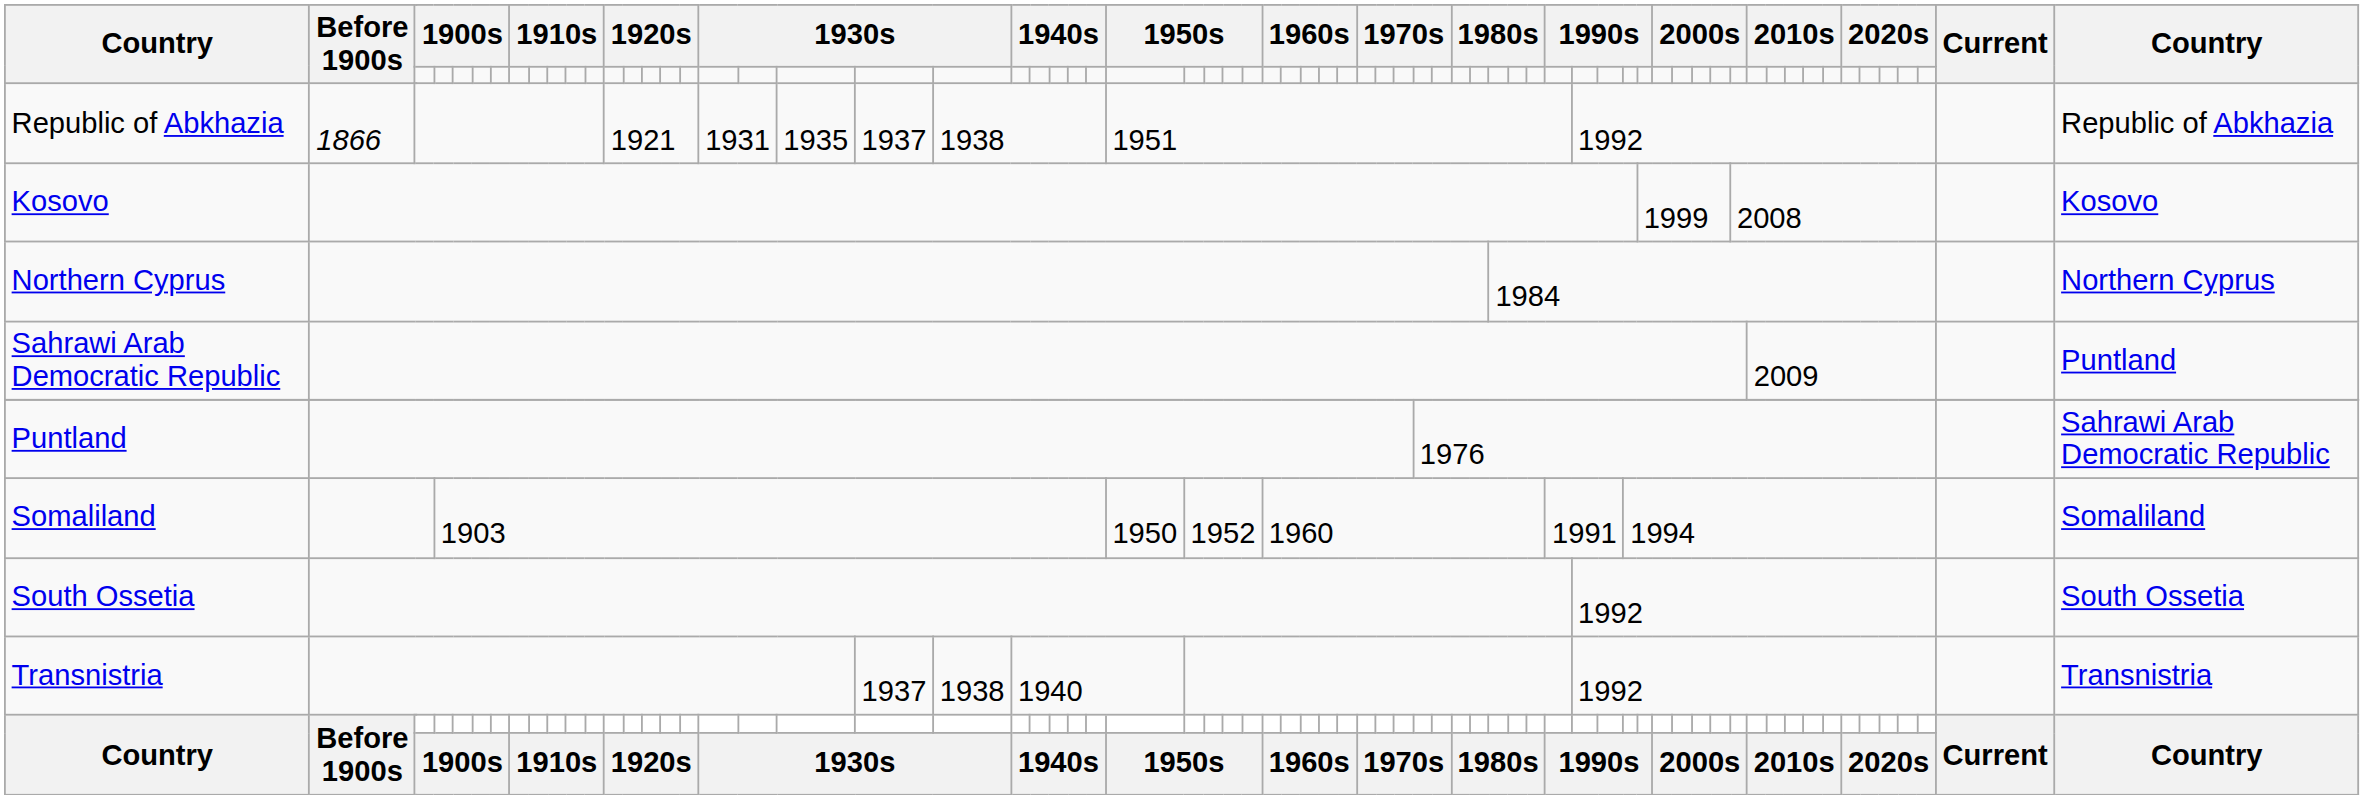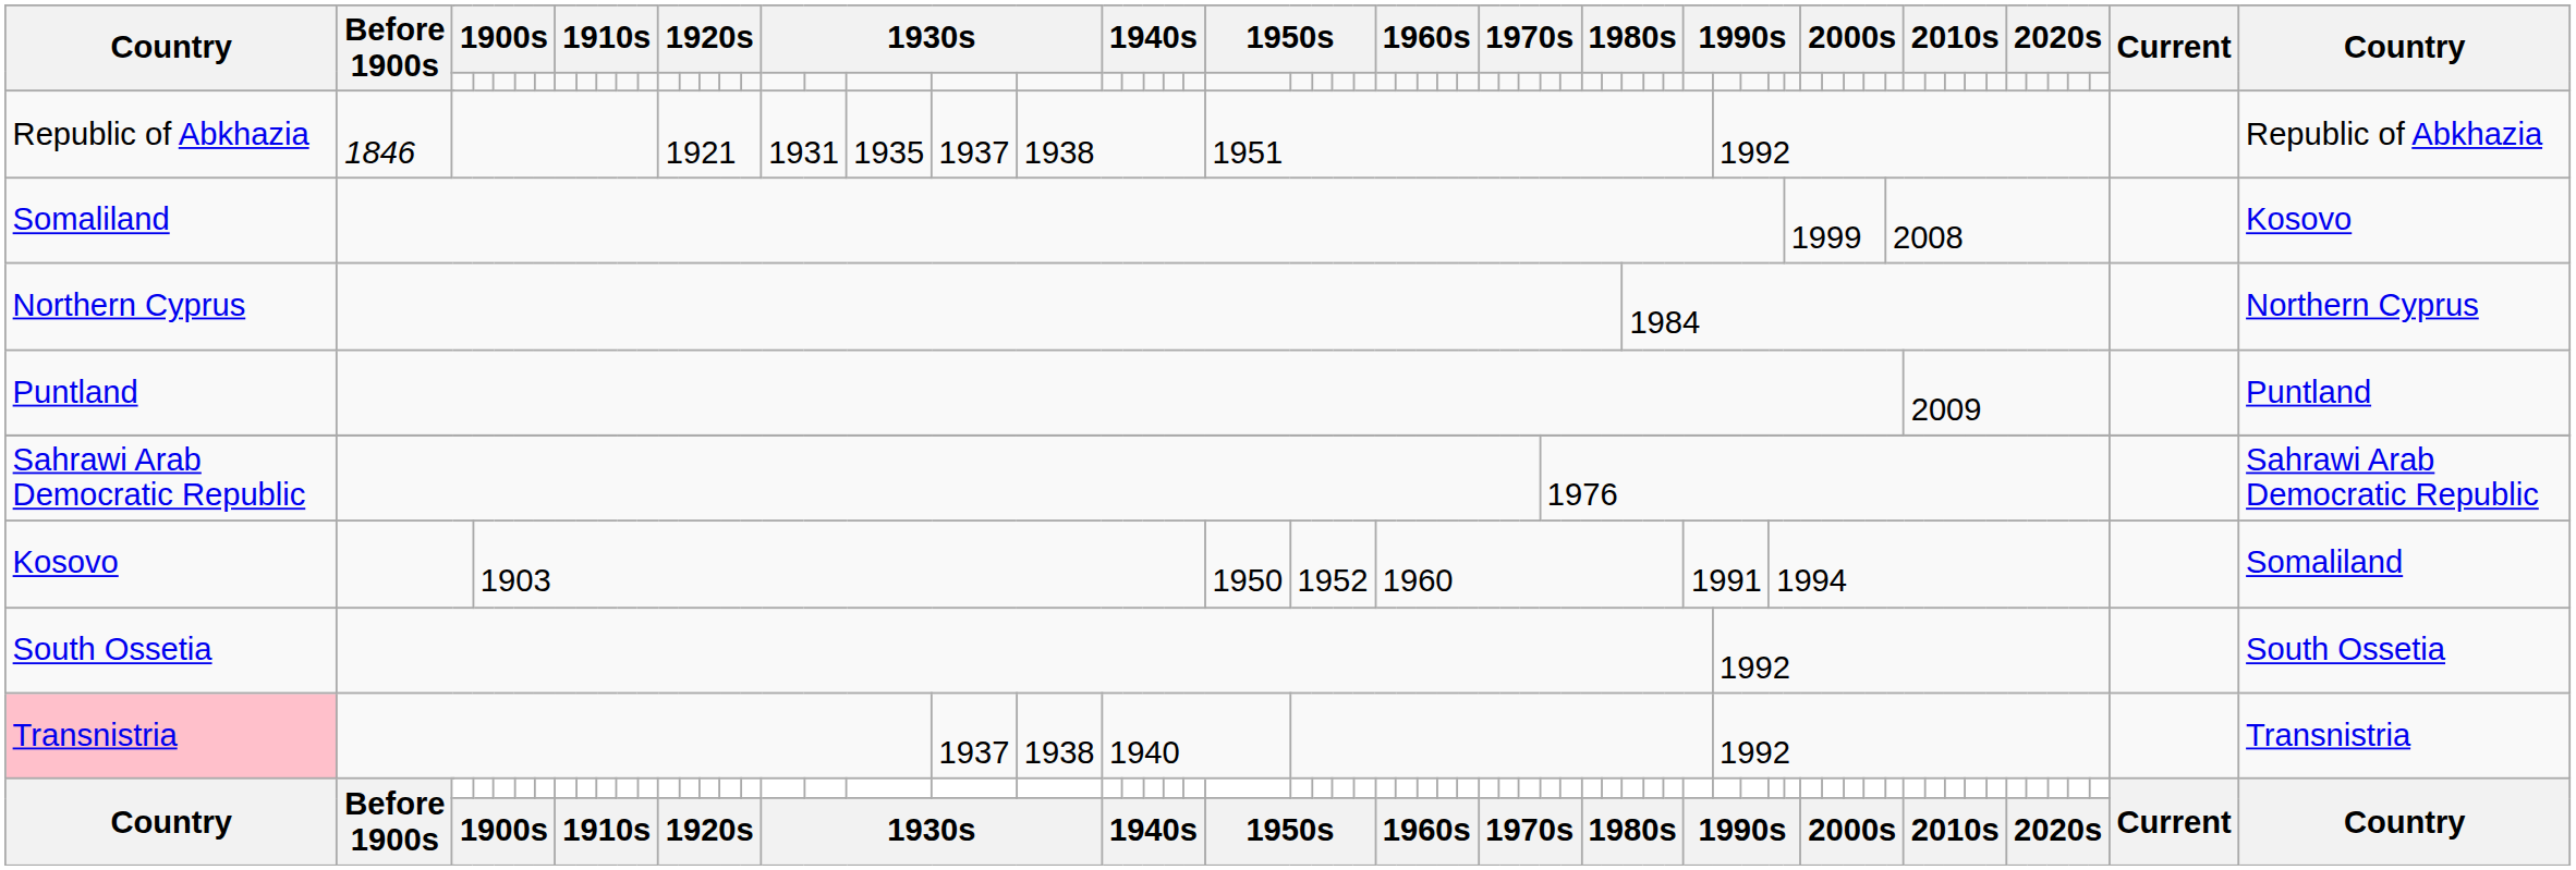row 3 | column 2: 1866 -> 1846
row 4 | column 1: Kosovo -> Somaliland
row 6 | column 1: Sahrawi Arab Democratic Republic -> Puntland
row 7 | column 1: Puntland -> Sahrawi Arab Democratic Republic
row 8 | column 1: Somaliland -> Kosovo
row 10 | column 1: no background -> pink background
